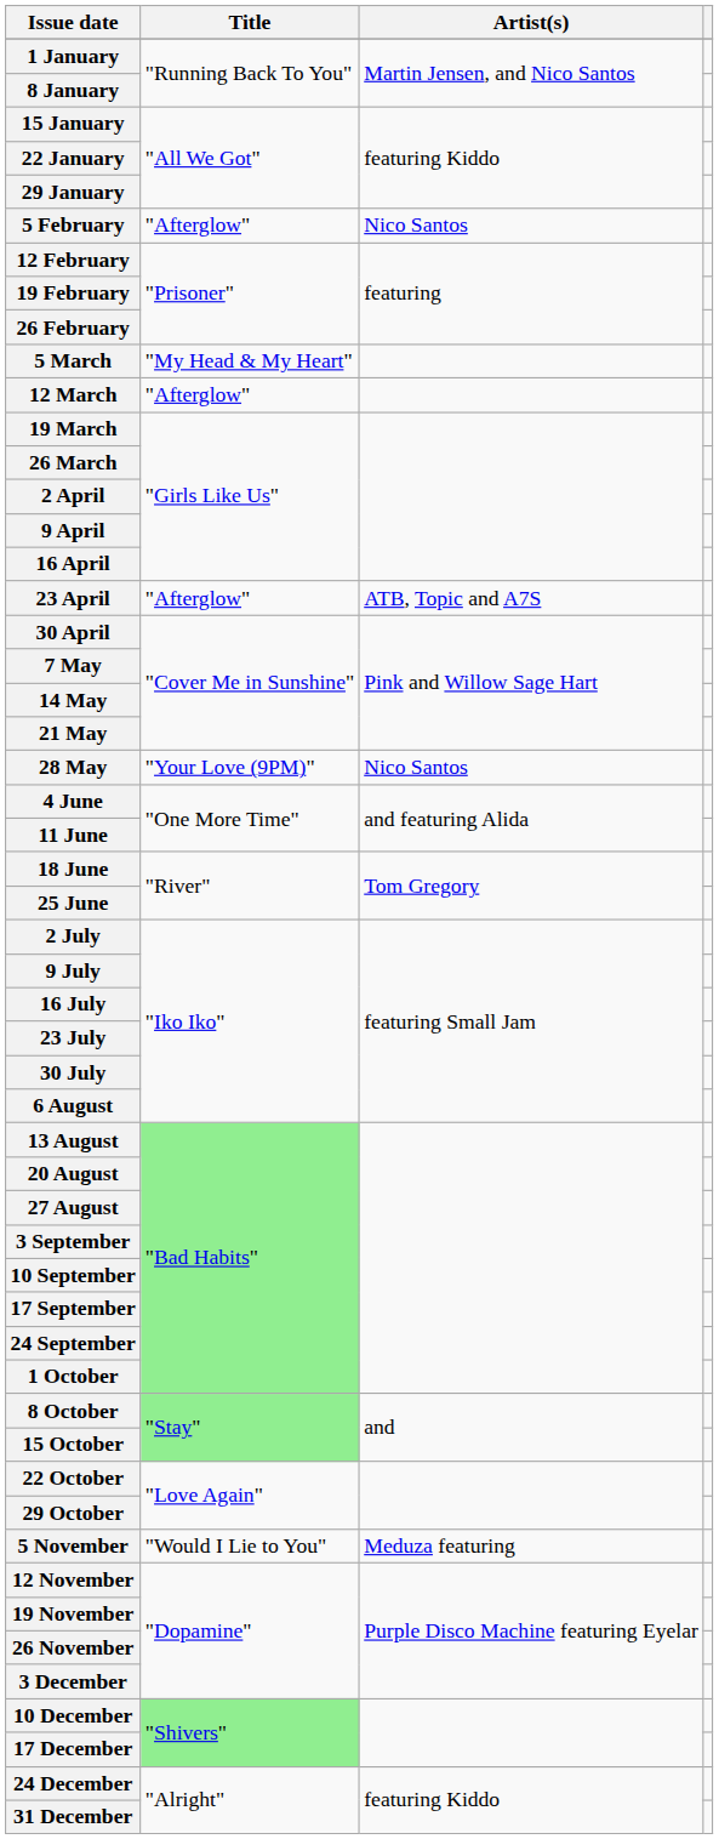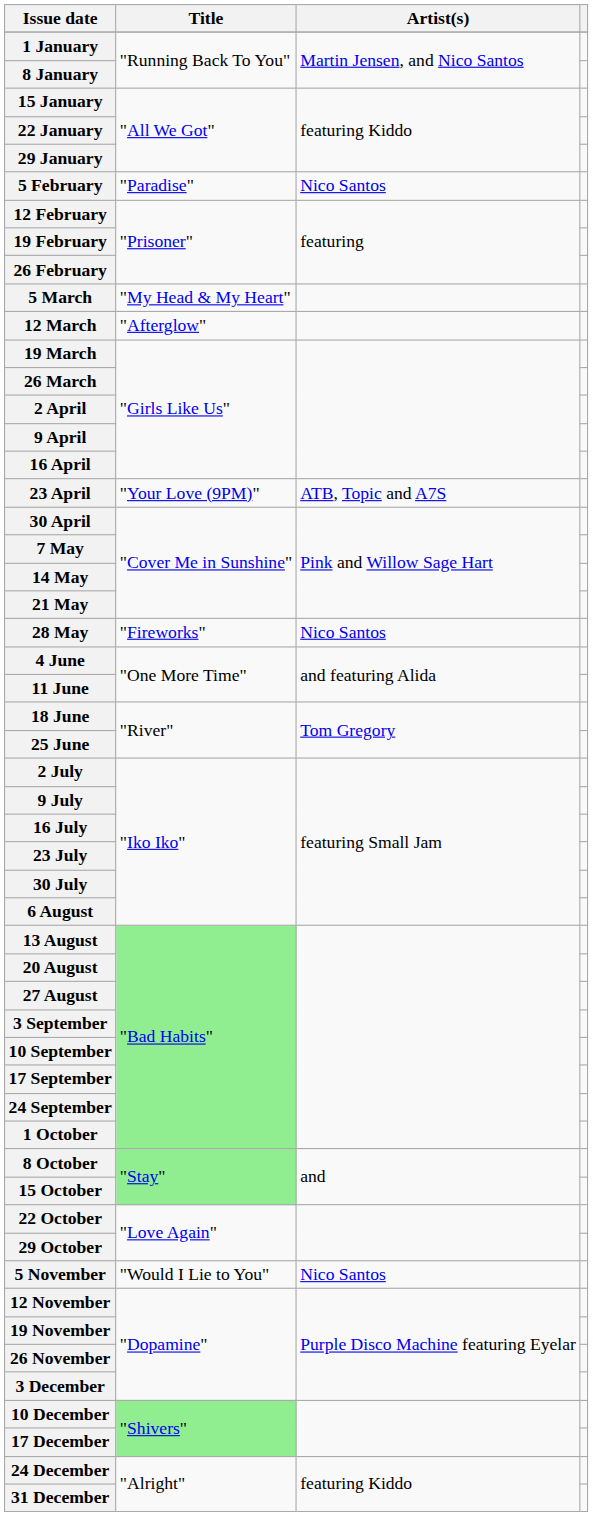5 February | Title: "Afterglow" -> "Paradise"
23 April | Title: "Afterglow" -> "Your Love (9PM)"
28 May | Title: "Your Love (9PM)" -> "Fireworks"
5 November | Artist(s): Meduza featuring -> Nico Santos
